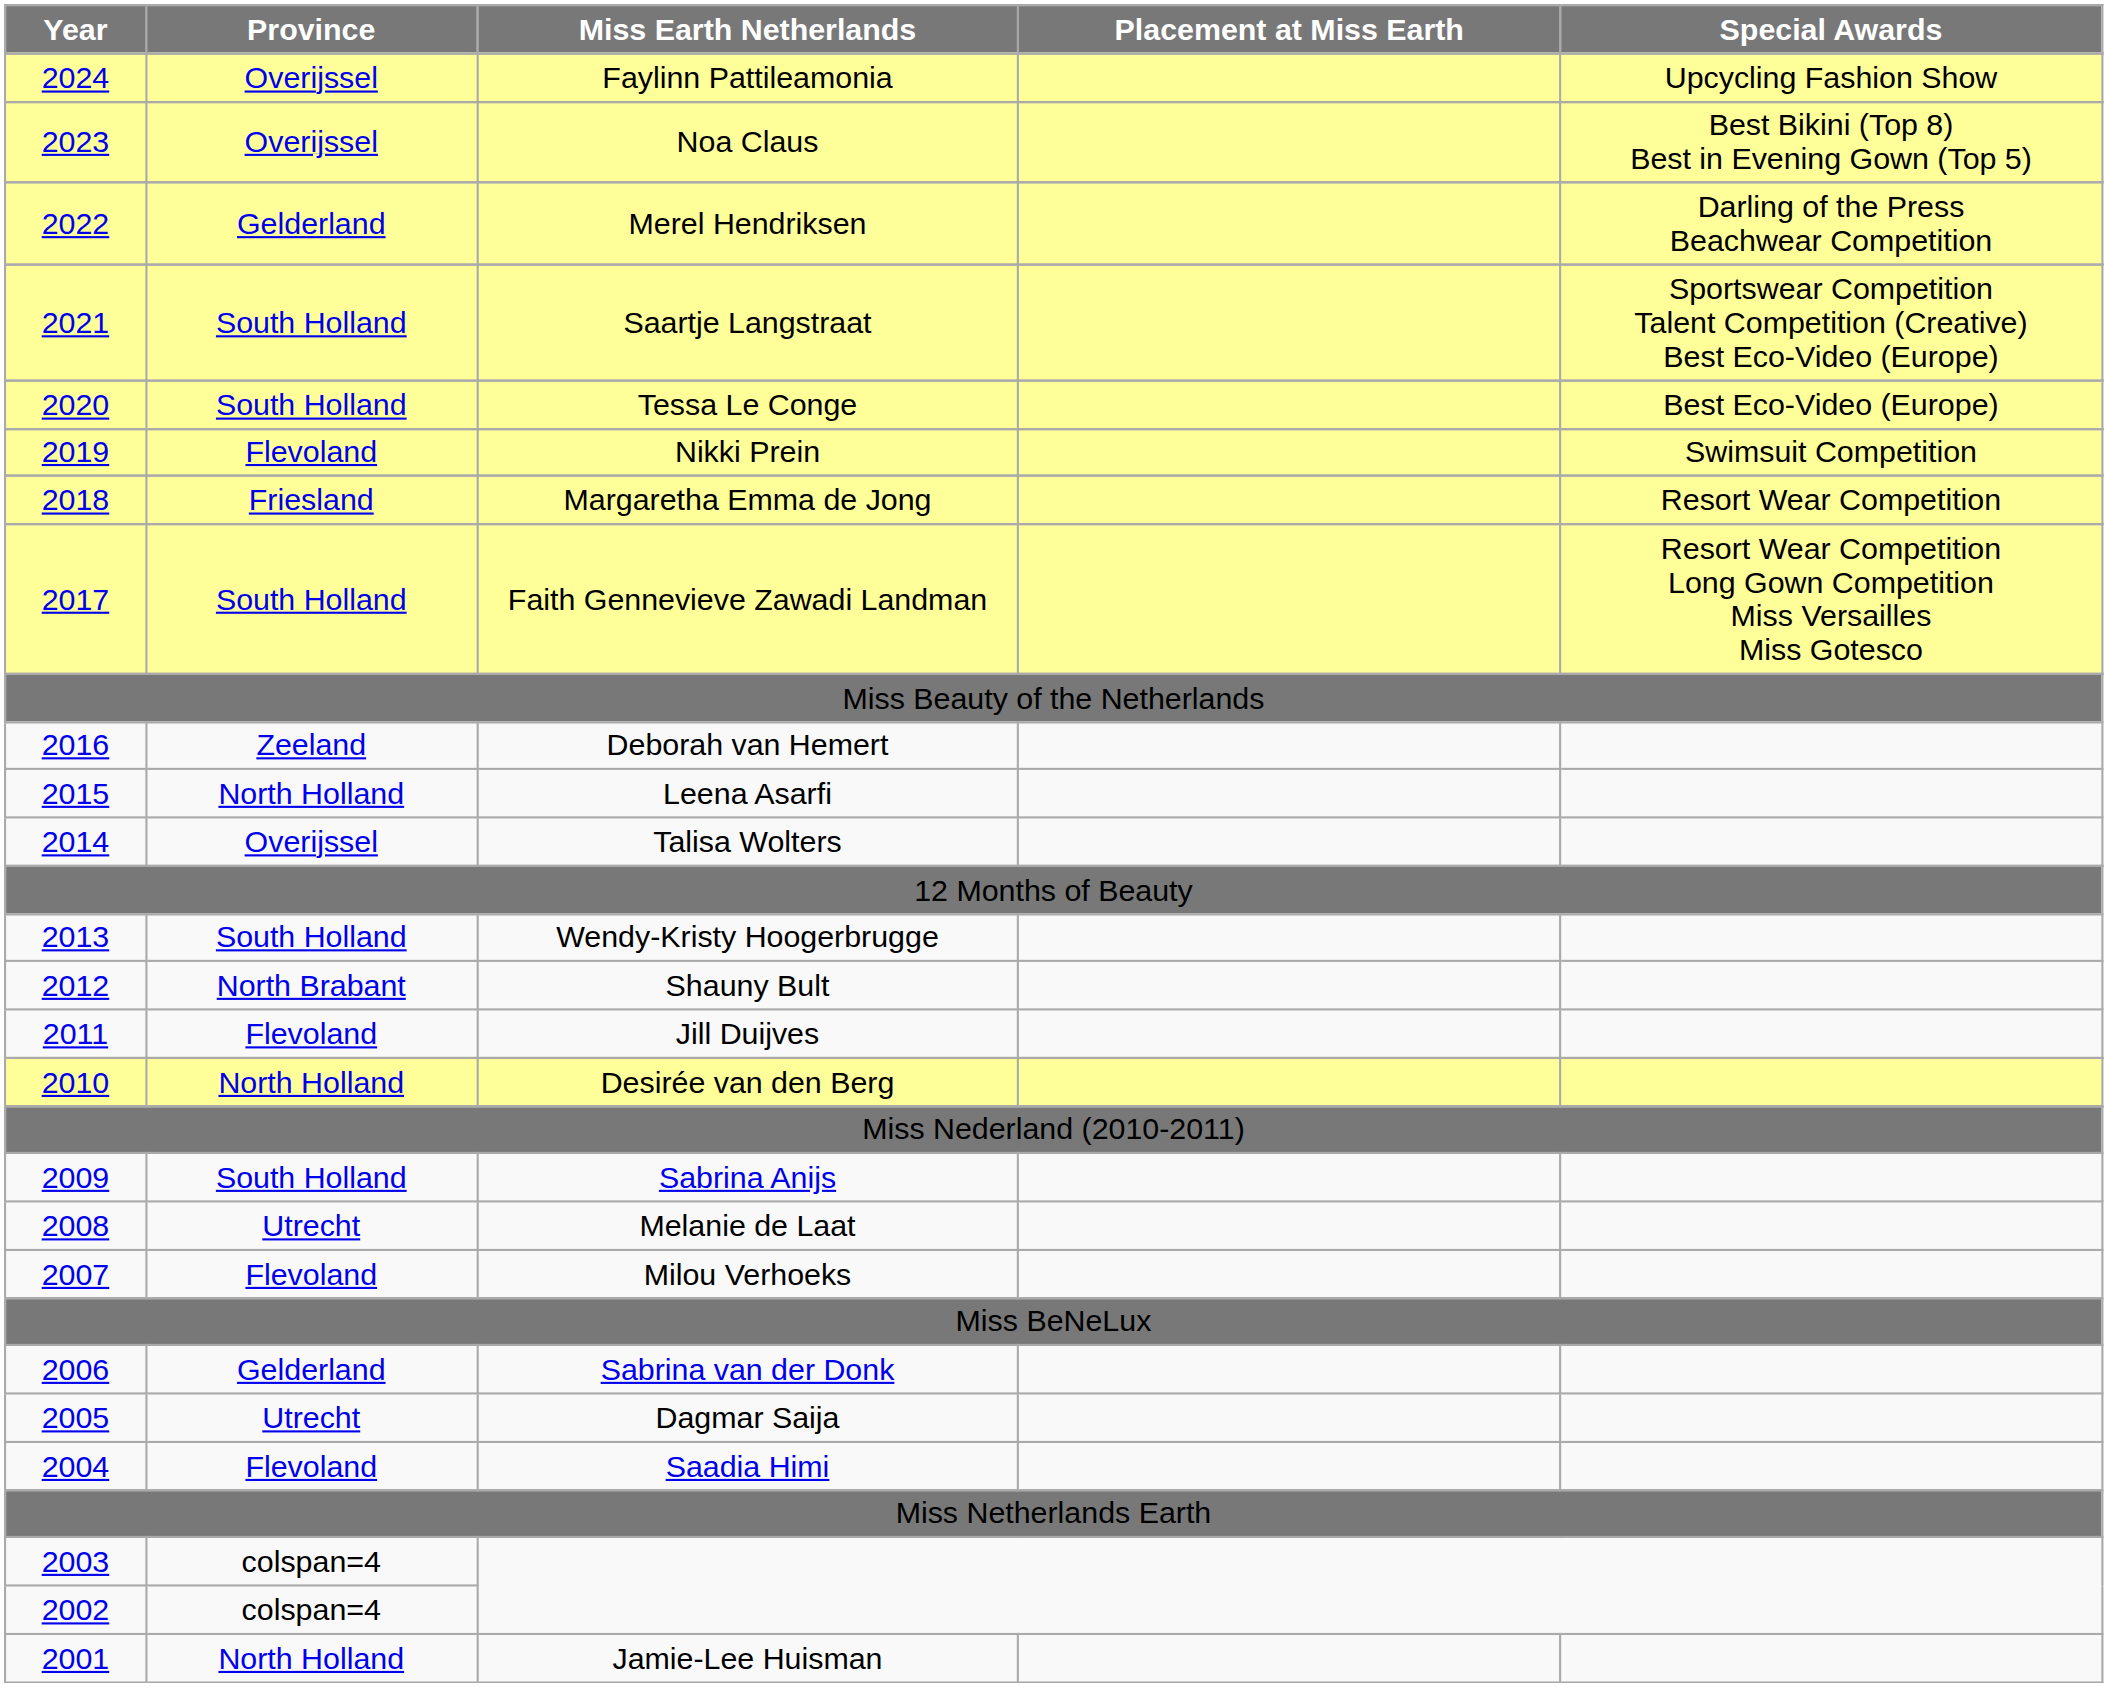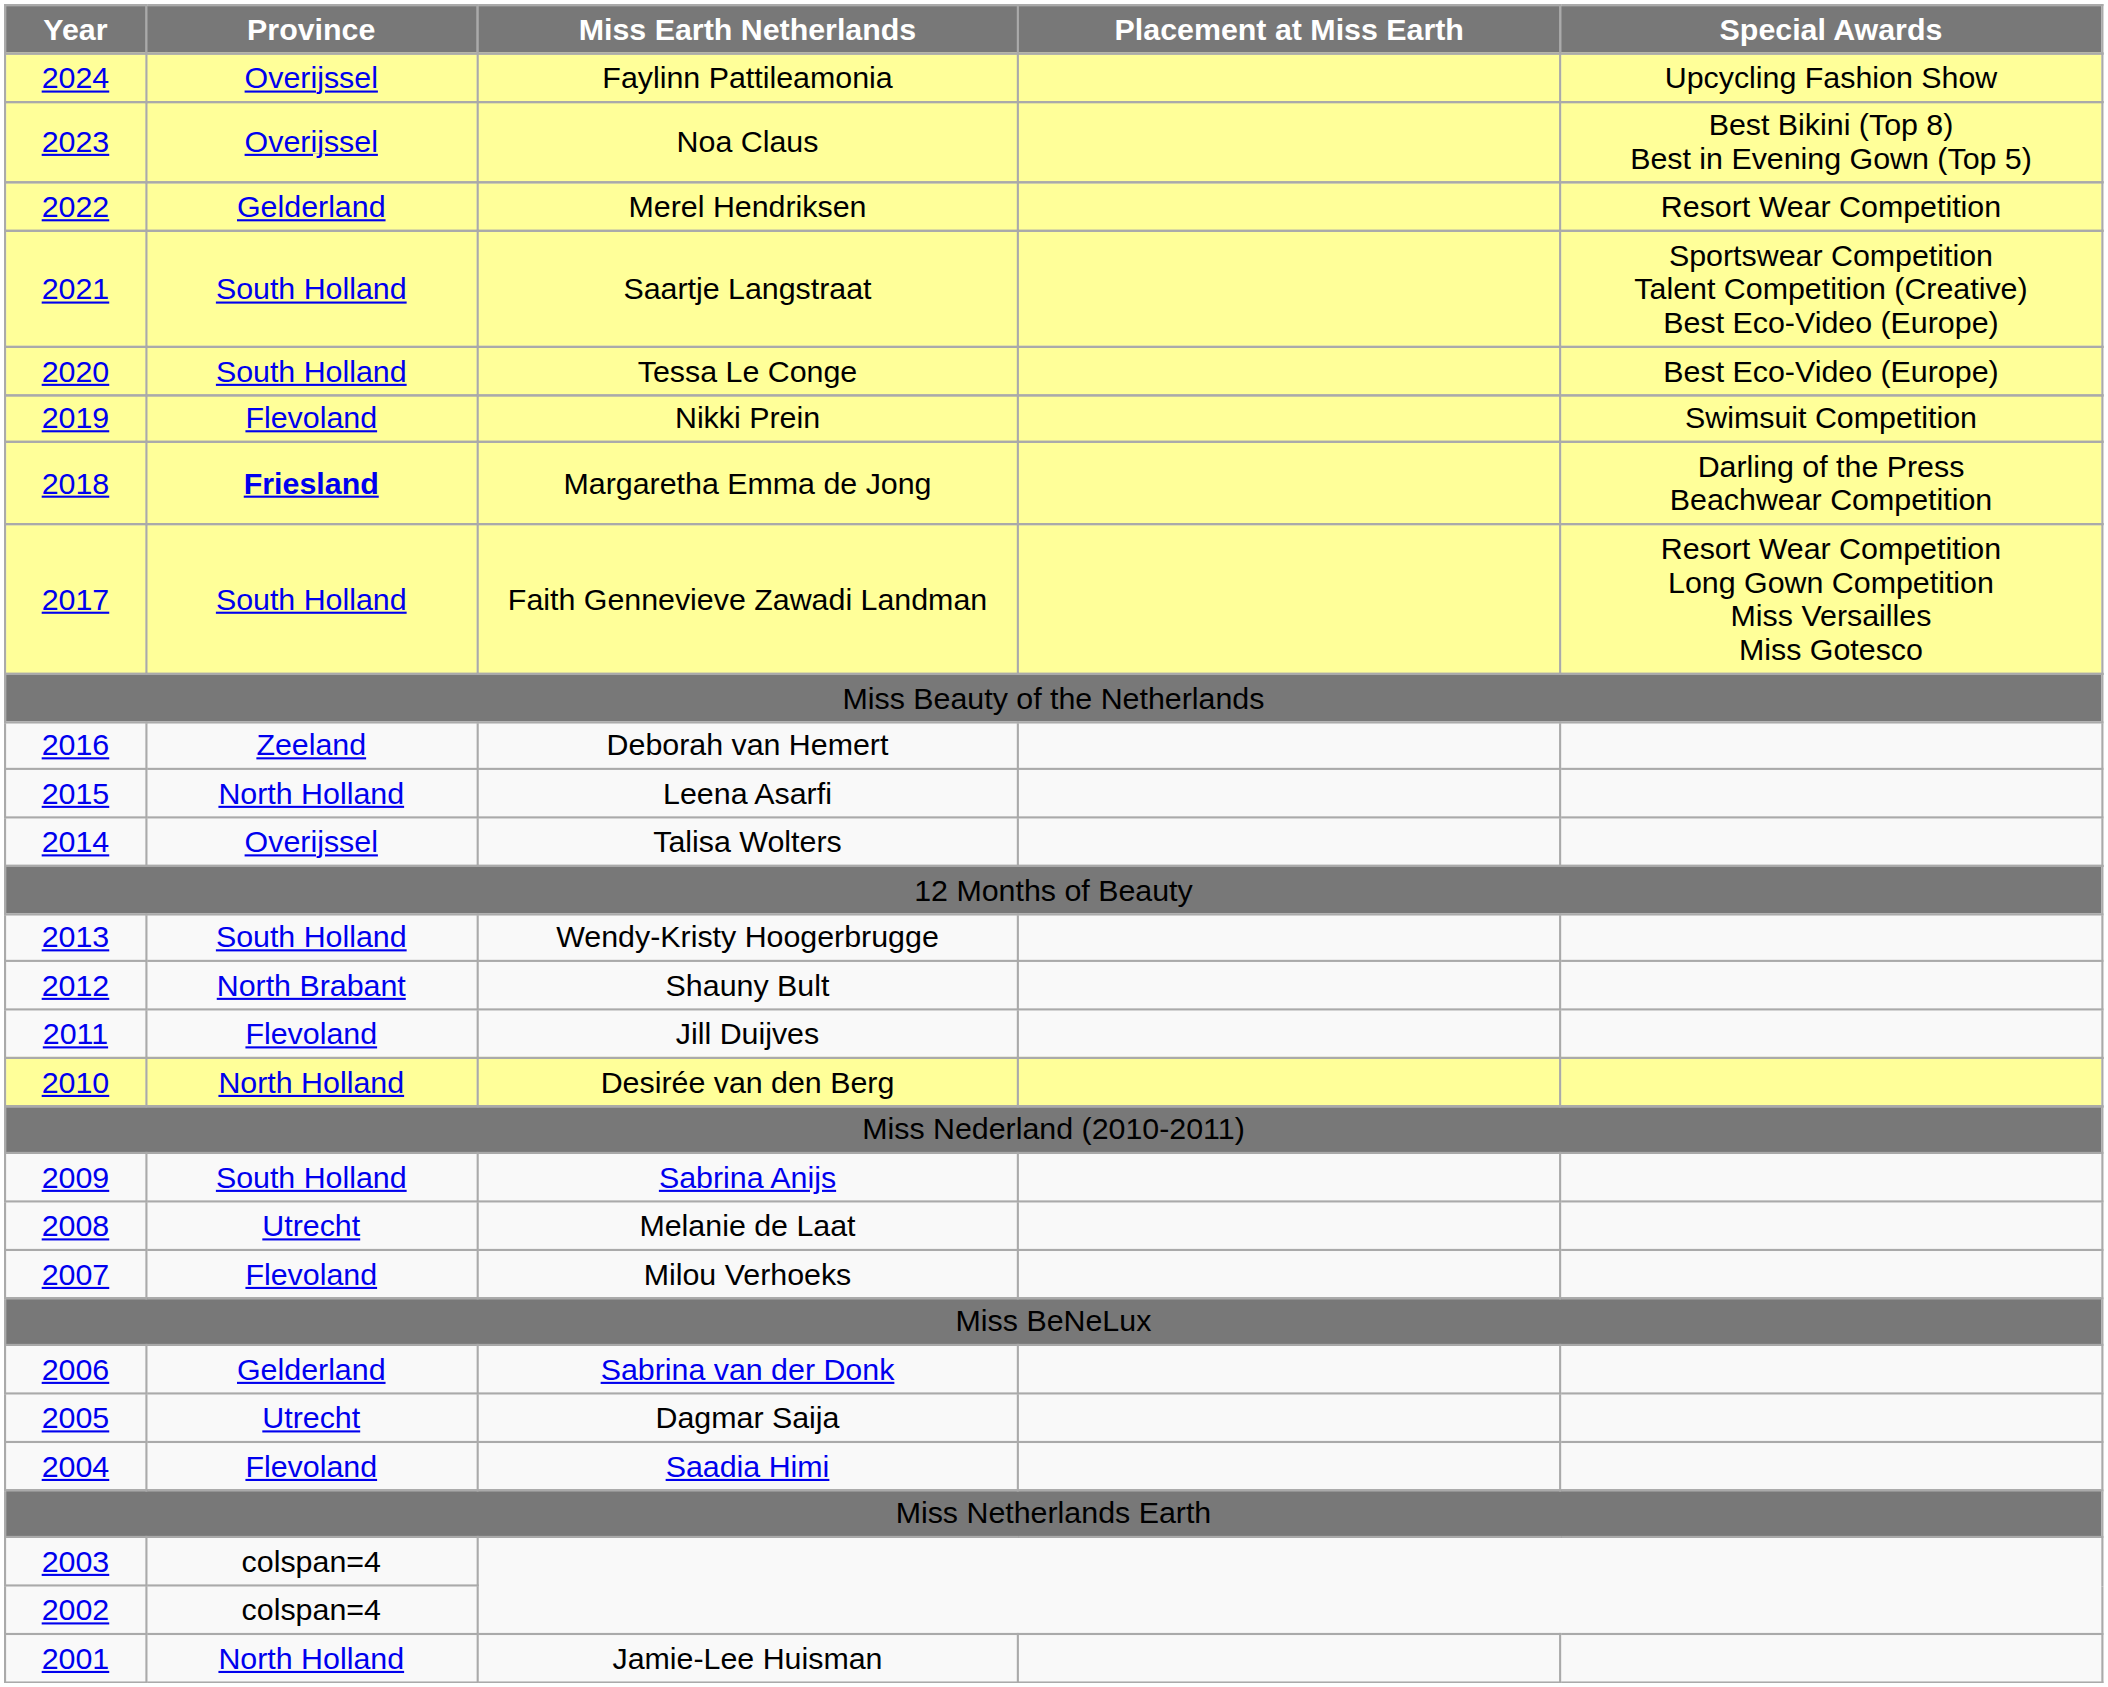Merel Hendriksen | Special Awards: Darling of the Press Beachwear Competition -> Resort Wear Competition
Margaretha Emma de Jong | Province: normal -> bold
Margaretha Emma de Jong | Special Awards: Resort Wear Competition -> Darling of the Press Beachwear Competition
